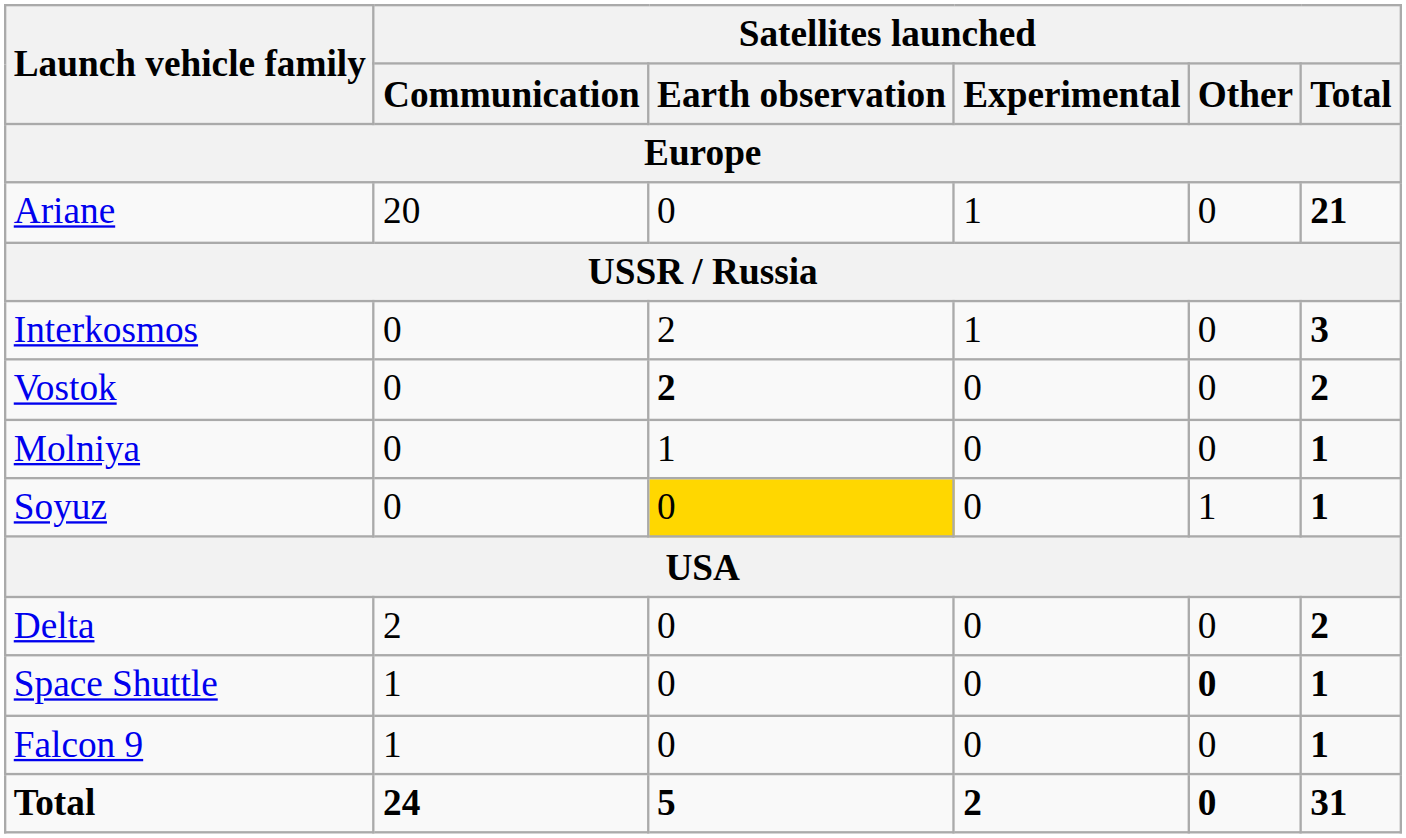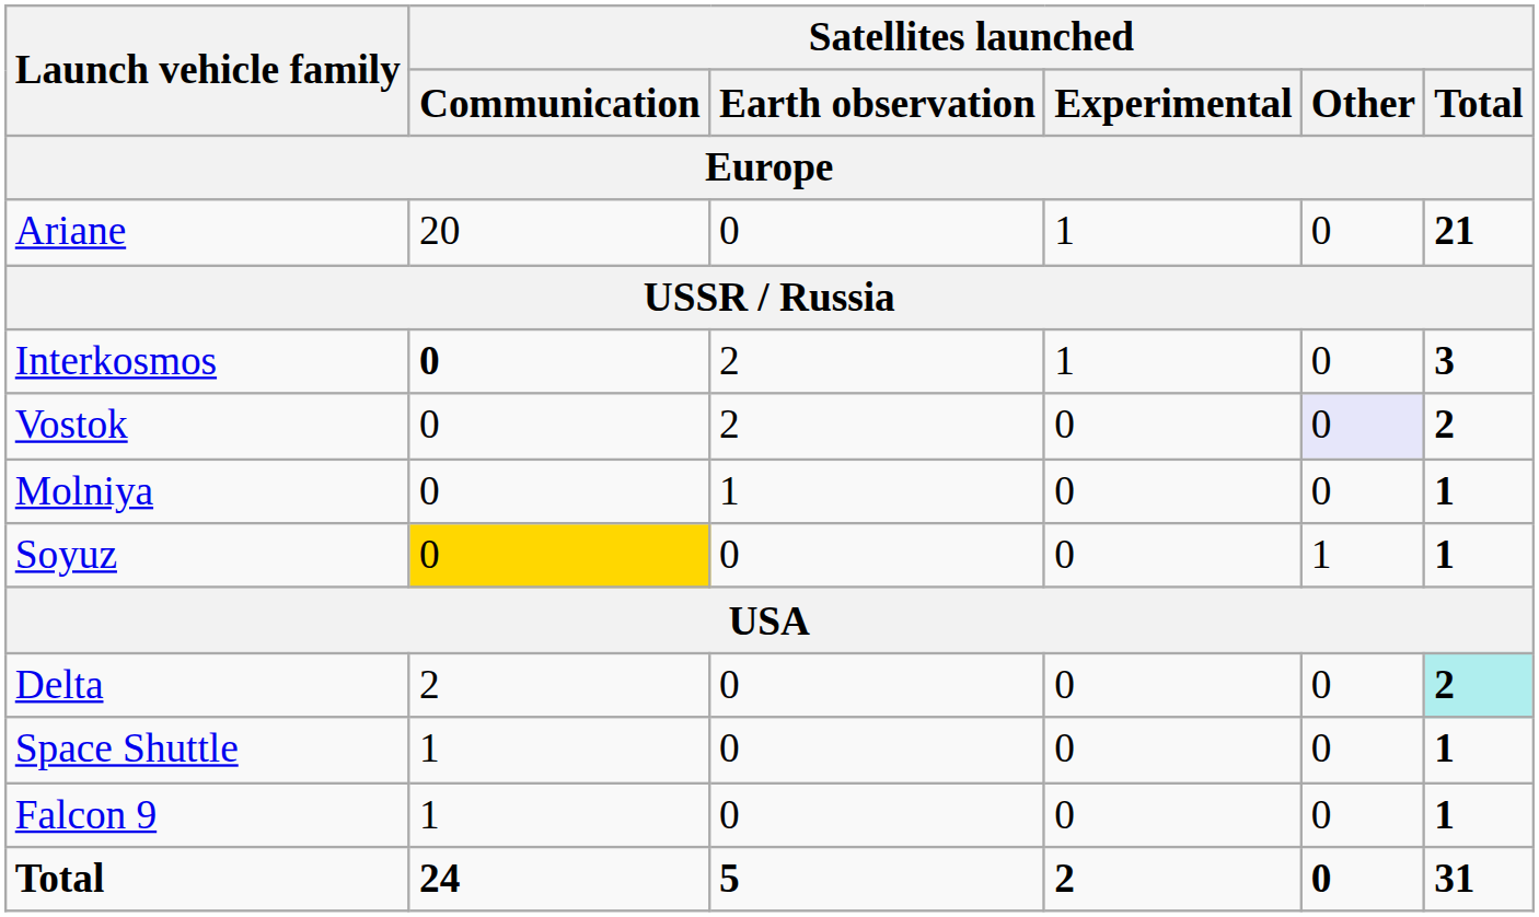Interkosmos | Satellites launched / Communication: normal -> bold
Vostok | Satellites launched / Earth observation: bold -> normal
Vostok | Satellites launched / Other: no background -> lavender background
Soyuz | Satellites launched / Communication: no background -> gold background
Soyuz | Satellites launched / Earth observation: gold background -> no background
Delta | Satellites launched / Total: no background -> paleturquoise background
Space Shuttle | Satellites launched / Other: bold -> normal
